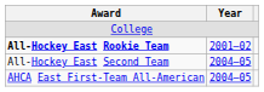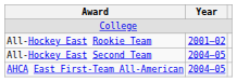All-Hockey East Rookie Team | Award: bold -> normal
